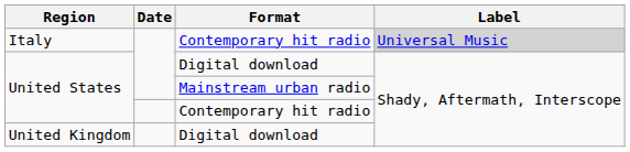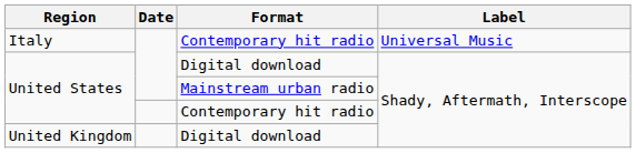Italy | Label: lightgrey background -> no background
